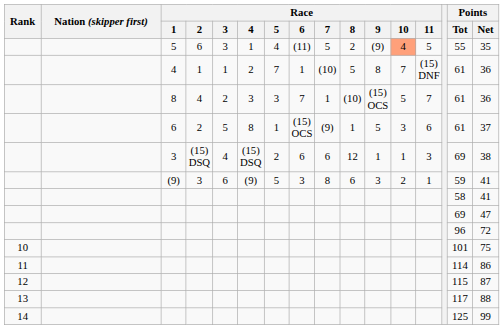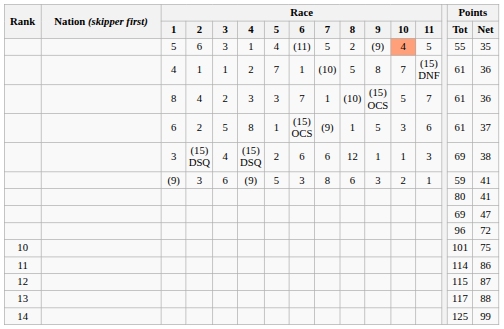row 9 | Points / Tot: 58 -> 80
